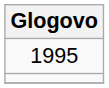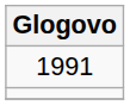row 2 | column 1: 1995 -> 1991
